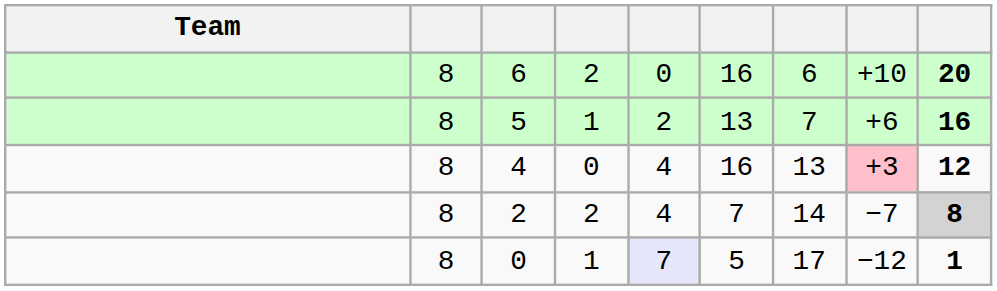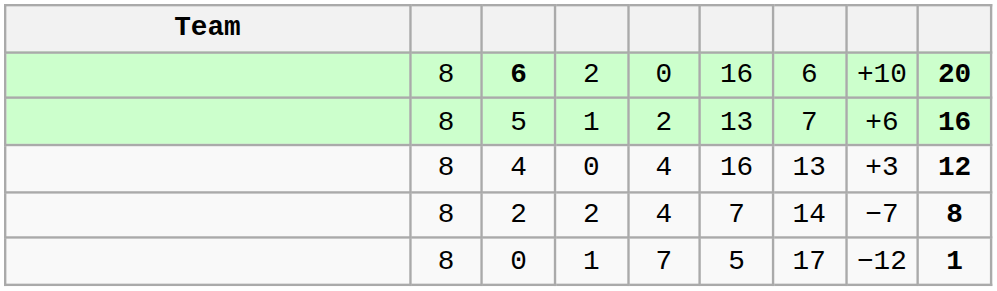row 2 | column 3: normal -> bold
row 4 | column 8: pink background -> no background
row 5 | column 9: lightgrey background -> no background
row 6 | column 5: lavender background -> no background
